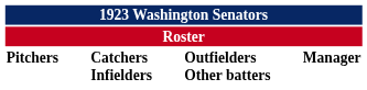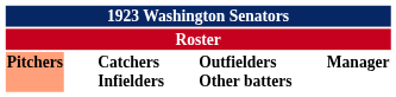Pitchers | column 1: no background -> lightsalmon background
